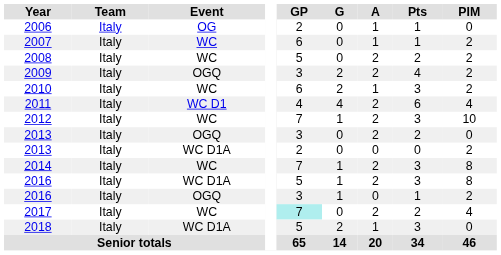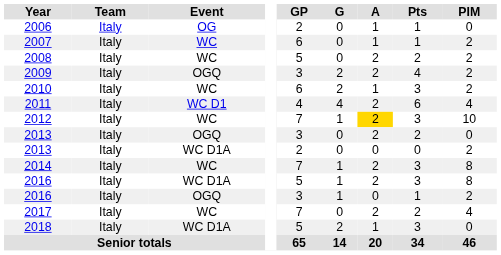2012 | A: no background -> gold background
2017 | GP: paleturquoise background -> no background
